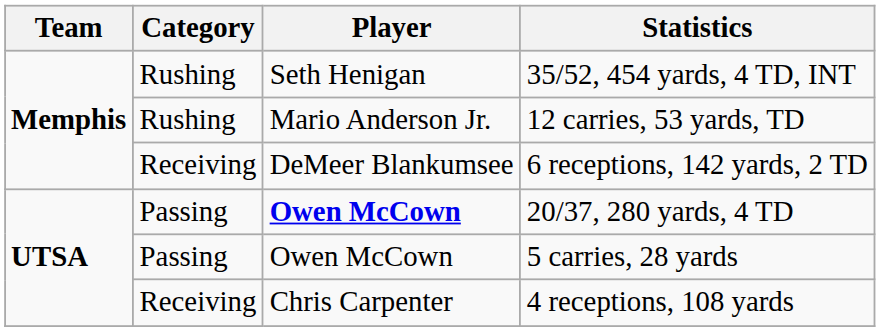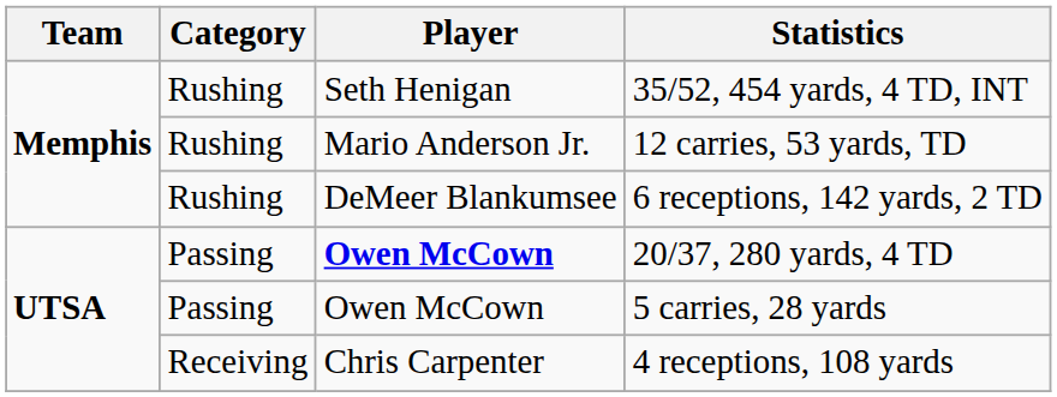6 receptions, 142 yards, 2 TD | Category: Receiving -> Rushing
